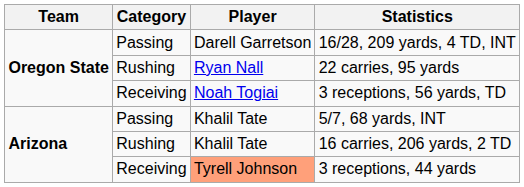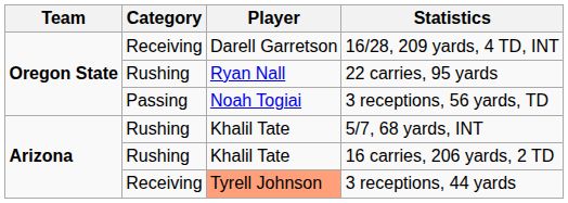16/28, 209 yards, 4 TD, INT | Category: Passing -> Receiving
3 receptions, 56 yards, TD | Category: Receiving -> Passing
5/7, 68 yards, INT | Category: Passing -> Rushing
